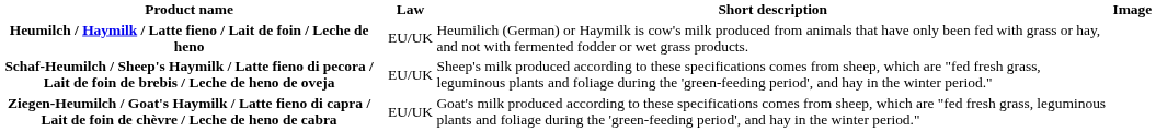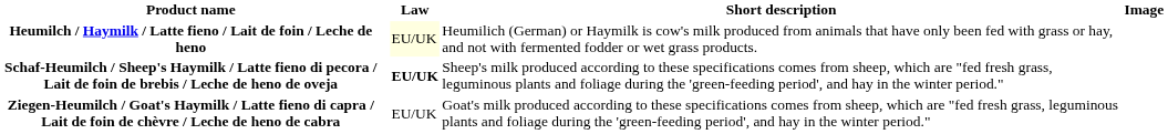row 2 | Law: no background -> lightyellow background
row 3 | Law: normal -> bold
